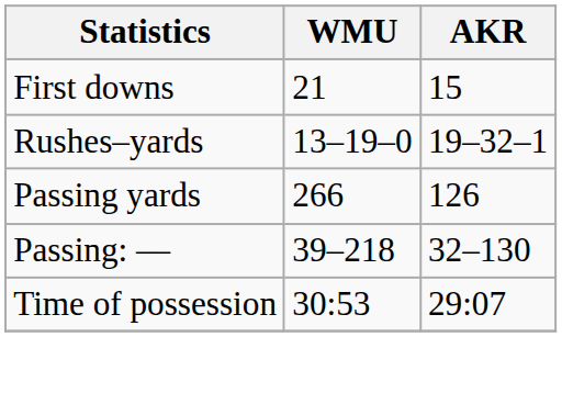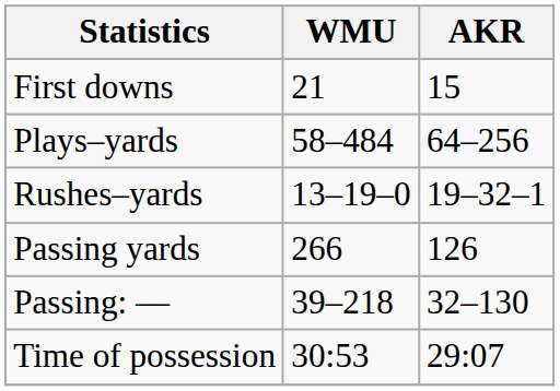+ row: Plays–yards | 58–484 | 64–256
